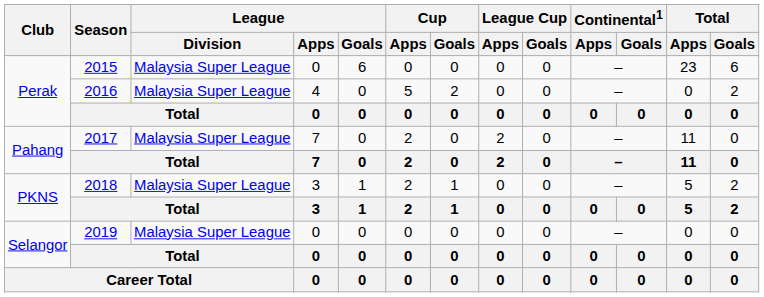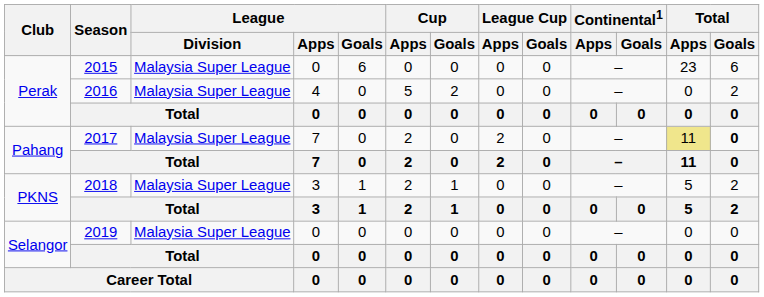2017 | Total / Apps: no background -> khaki background
2017 | Total / Goals: normal -> bold
